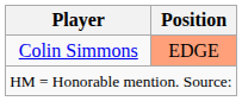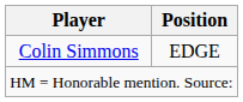Colin Simmons | Position: lightsalmon background -> no background
